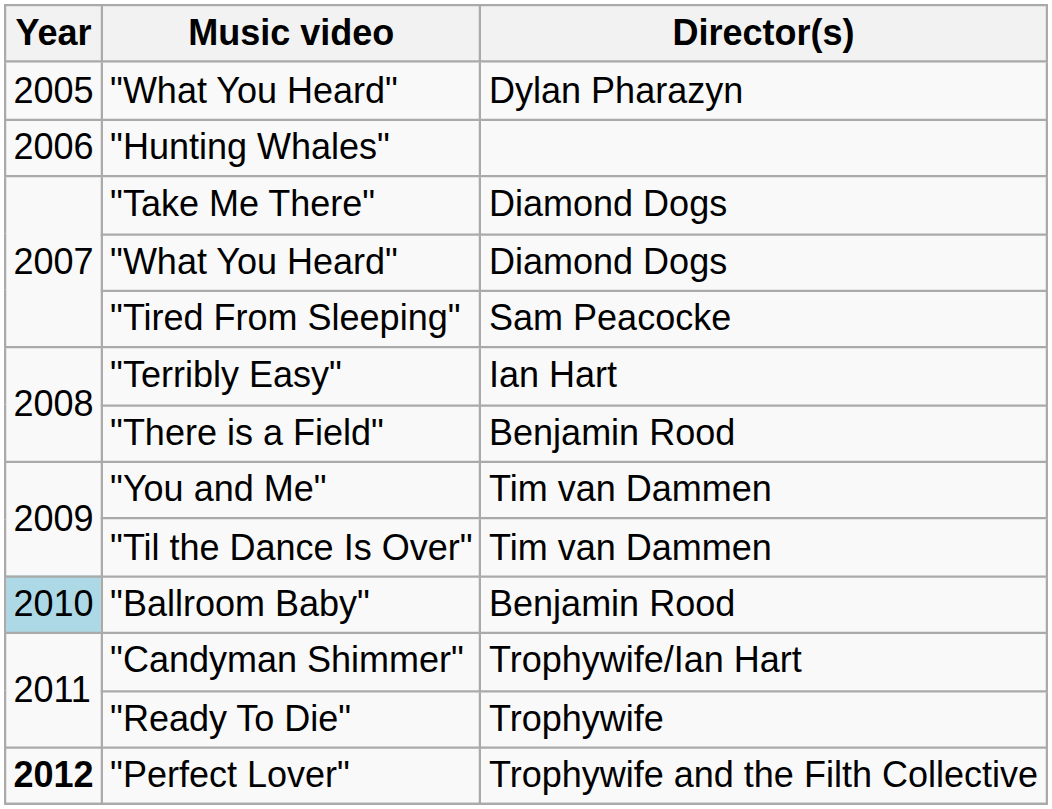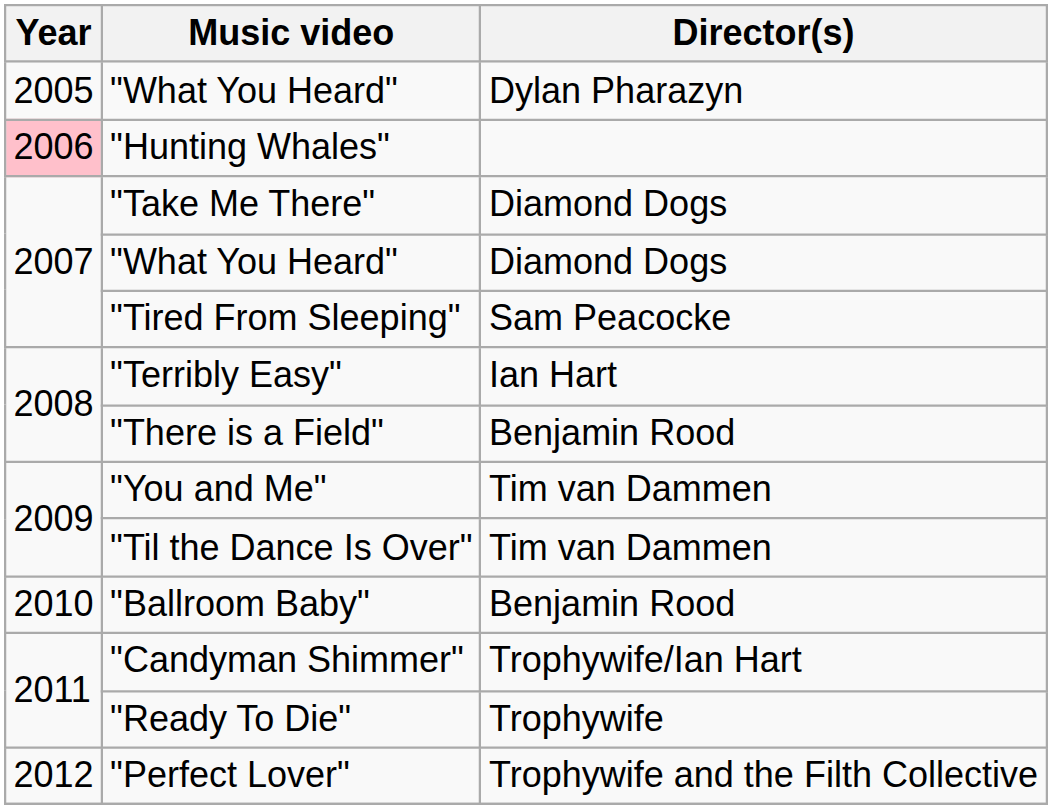"Hunting Whales" | Year: no background -> pink background
"Ballroom Baby" | Year: lightblue background -> no background
"Perfect Lover" | Year: bold -> normal
